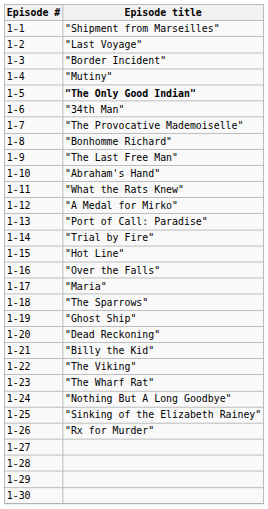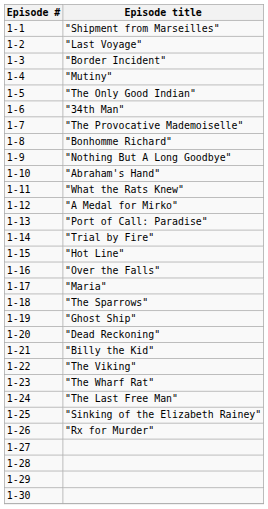row 6 | Episode title: bold -> normal
row 10 | Episode title: "The Last Free Man" -> "Nothing But A Long Goodbye"
row 25 | Episode title: "Nothing But A Long Goodbye" -> "The Last Free Man"
